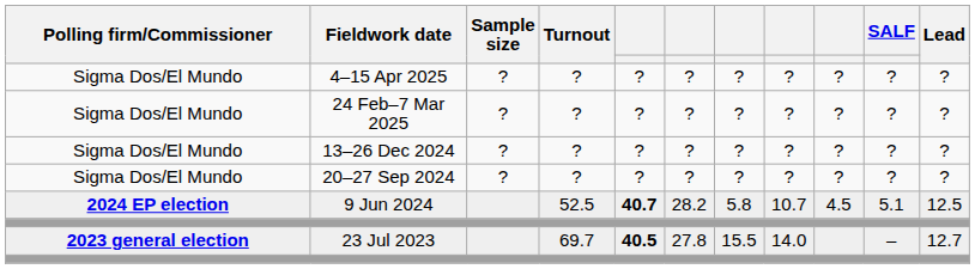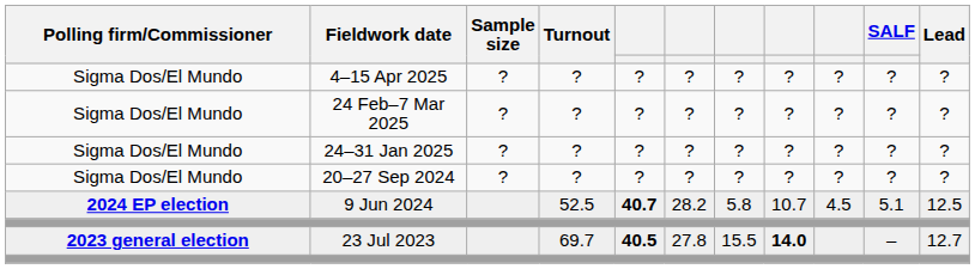+ row: Sigma Dos/El Mundo | 24–31 Jan 2025 | ? | ? | ? | ? | ? | ? | ? | ? | ?
- row: Sigma Dos/El Mundo | 13–26 Dec 2024 | ? | ? | ? | ? | ? | ? | ? | ? | ?
23 Jul 2023 | column 8: normal -> bold
